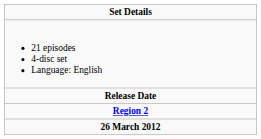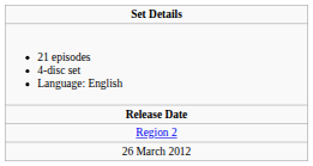Region 2 | column 1: bold -> normal
26 March 2012 | column 1: bold -> normal
